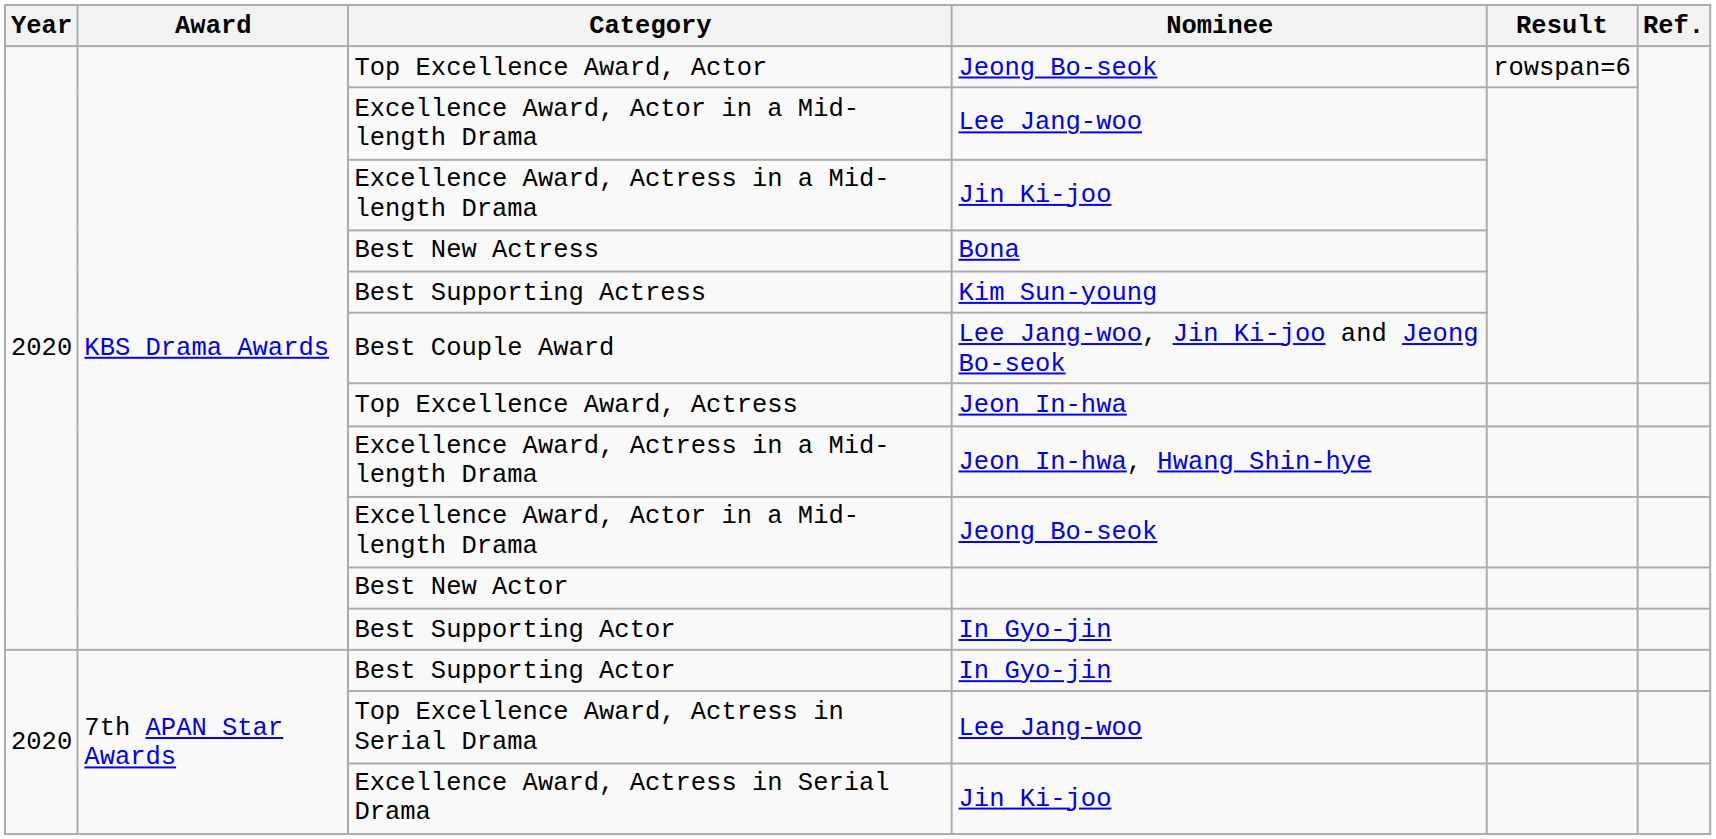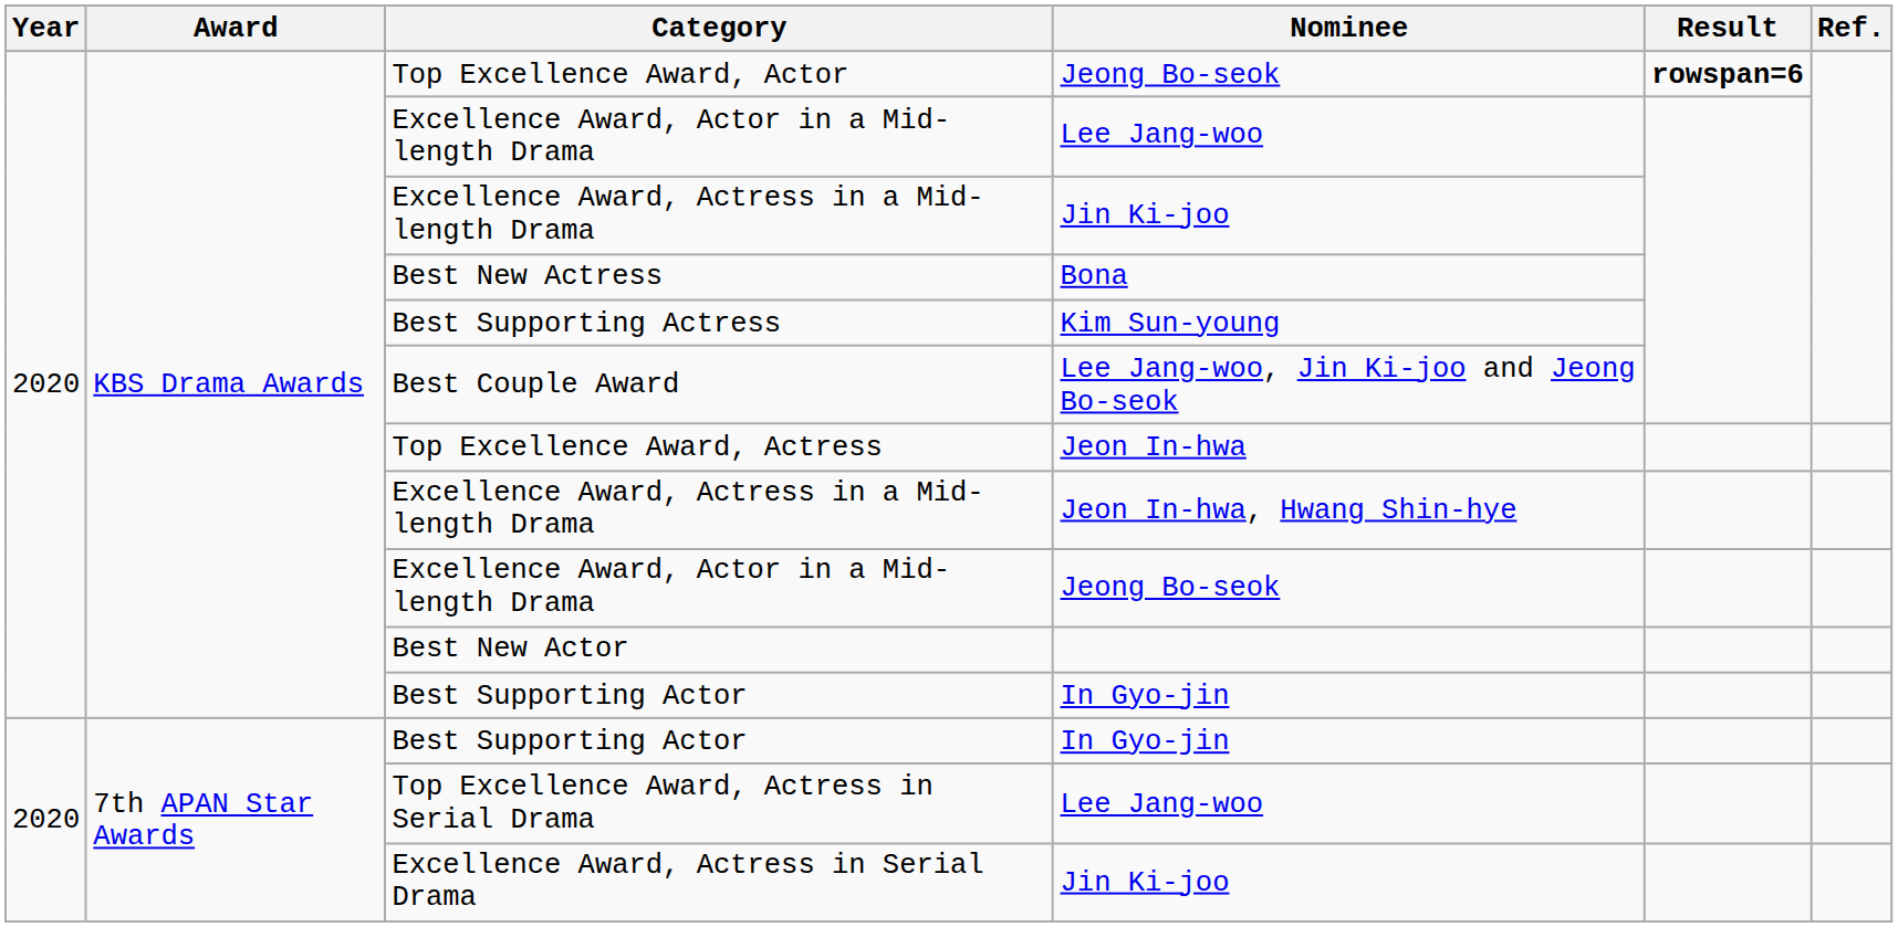Top Excellence Award, Actor | Result: normal -> bold
